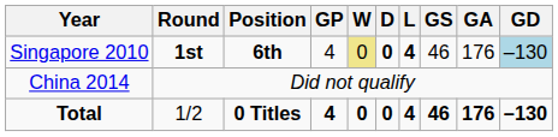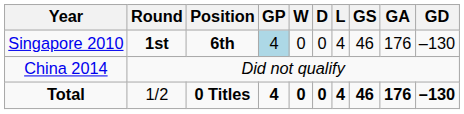Singapore 2010 | GP: no background -> lightblue background
Singapore 2010 | W: khaki background -> no background
Singapore 2010 | D: bold -> normal
Singapore 2010 | L: bold -> normal
Singapore 2010 | GD: lightblue background -> no background
